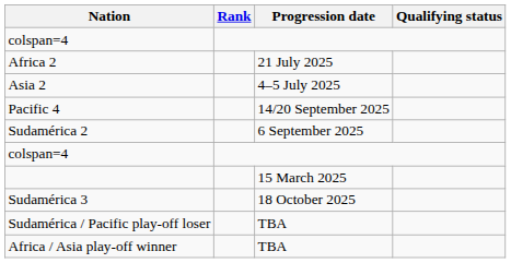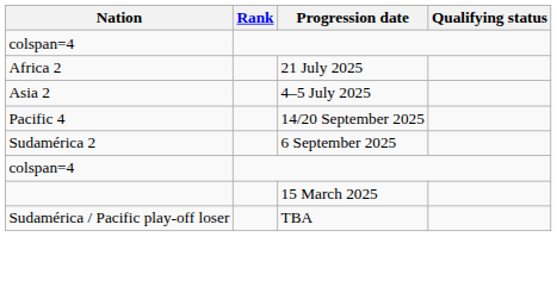- row: Sudamérica 3 | 18 October 2025
- row: Africa / Asia play-off winner | TBA
